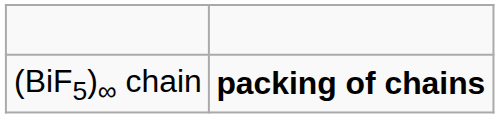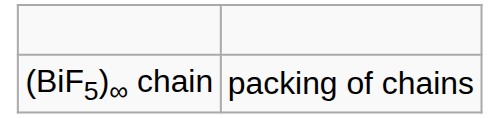(BiF5)∞ chain | column 2: bold -> normal
